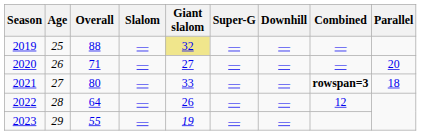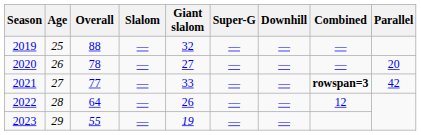2019 | Giant slalom: khaki background -> no background
2020 | Overall: 71 -> 78
2021 | Overall: 80 -> 77
2021 | Parallel: 18 -> 42
